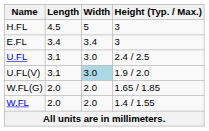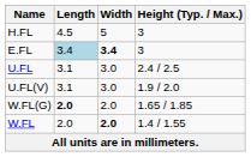E.FL | Length: no background -> lightblue background
E.FL | Width: normal -> bold
U.FL(V) | Width: lightblue background -> no background
W.FL(G) | Length: normal -> bold
W.FL | Width: normal -> bold
